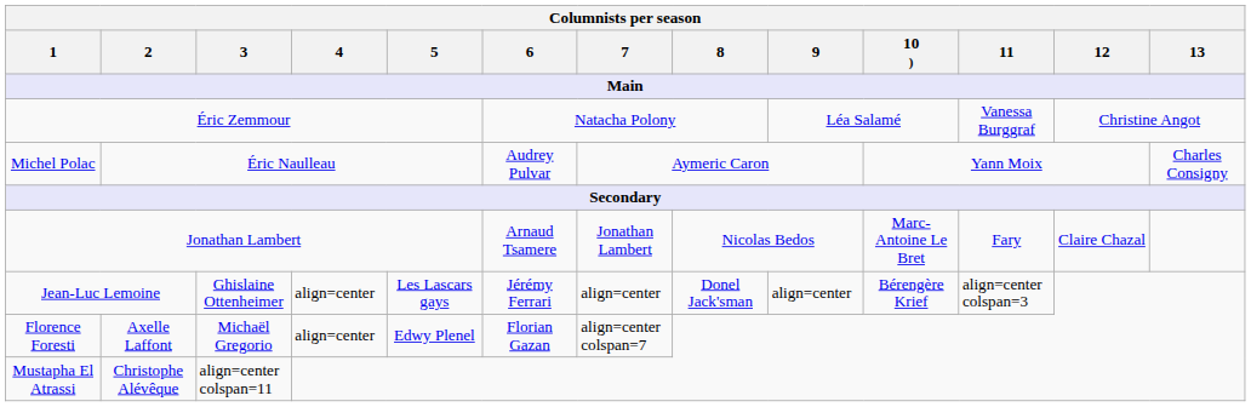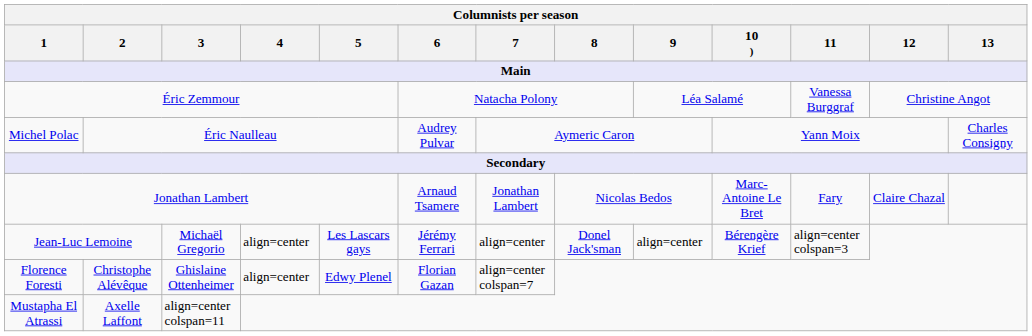Jean-Luc Lemoine | 3: Ghislaine Ottenheimer -> Michaël Gregorio
Florence Foresti | 2: Axelle Laffont -> Christophe Alévêque
Florence Foresti | 3: Michaël Gregorio -> Ghislaine Ottenheimer
Mustapha El Atrassi | 2: Christophe Alévêque -> Axelle Laffont
